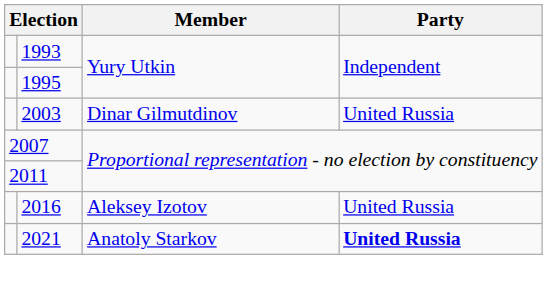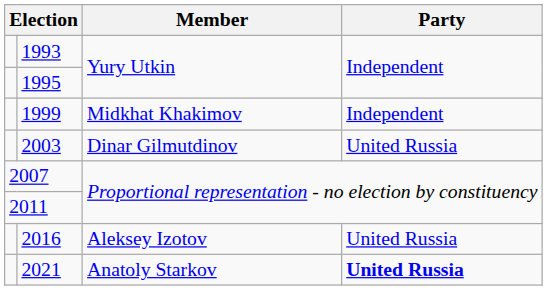+ row: 1999 | Midkhat Khakimov | Independent
